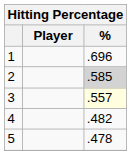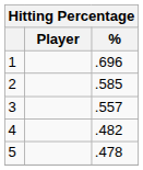2 | %: lightgrey background -> no background
3 | %: lightyellow background -> no background
